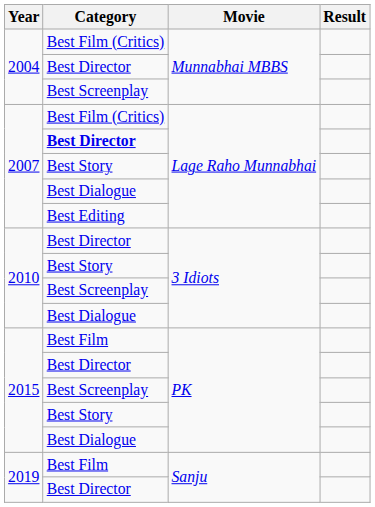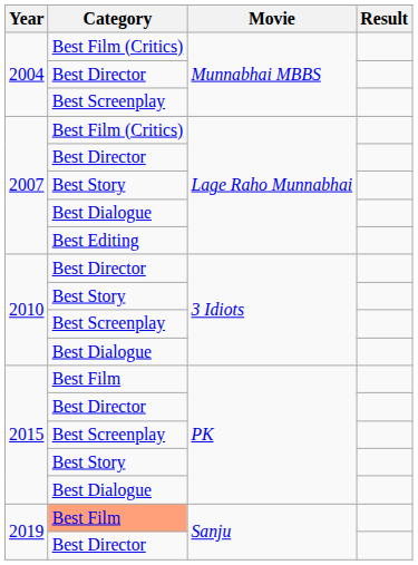2007 / Best Director | Category: bold -> normal
2019 / Best Film | Category: no background -> lightsalmon background
